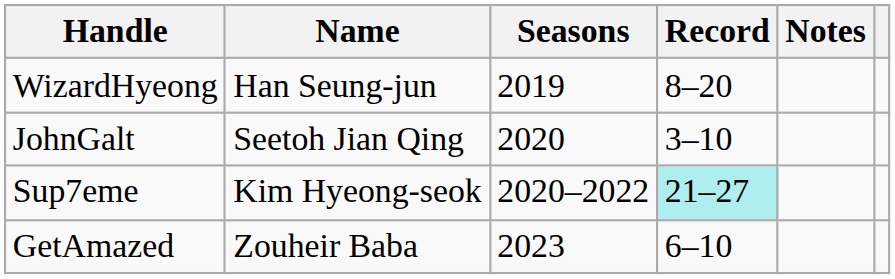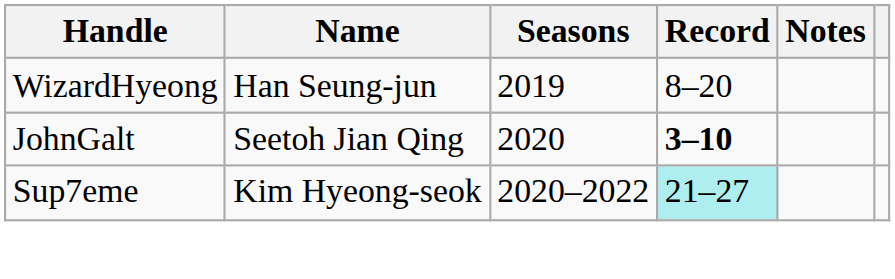JohnGalt | Record: normal -> bold
- row: GetAmazed | Zouheir Baba | 2023 | 6–10
